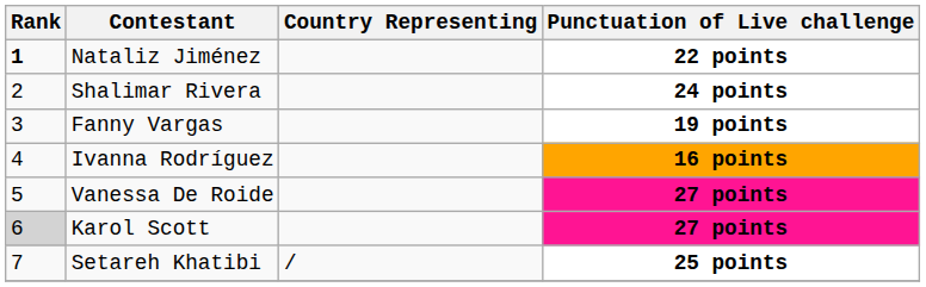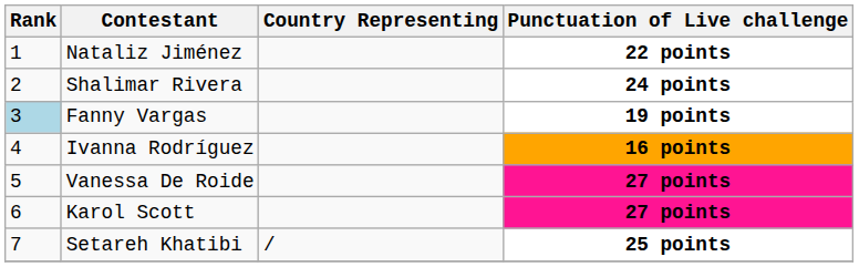Nataliz Jiménez | Rank: bold -> normal
Fanny Vargas | Rank: no background -> lightblue background
Karol Scott | Rank: lightgrey background -> no background
